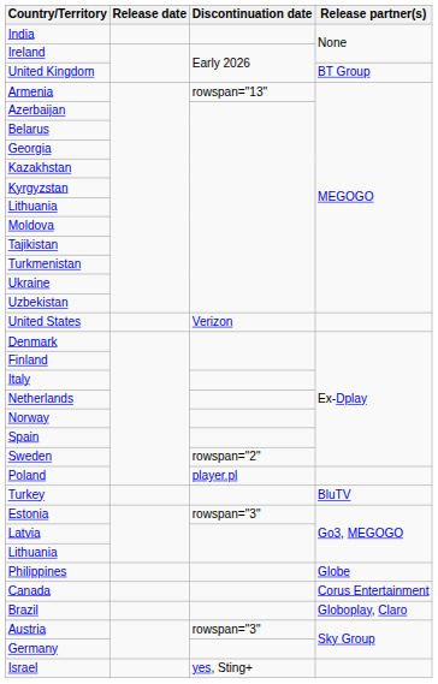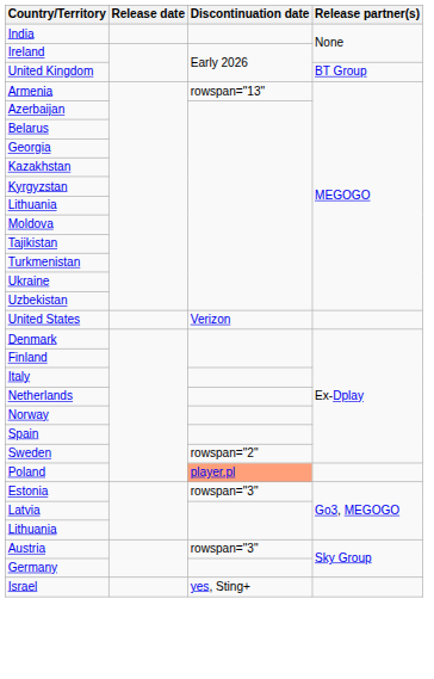Poland | Discontinuation date: no background -> lightsalmon background
- row: Turkey | BluTV
- row: Philippines | Globe
- row: Canada | Corus Entertainment
- row: Brazil | Globoplay, Claro
